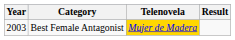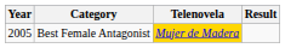Best Female Antagonist | Year: 2003 -> 2005
